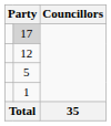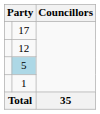17 | column 2: lightgrey background -> no background
5 | column 2: no background -> lightblue background
